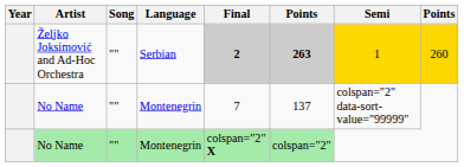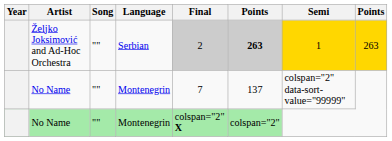Željko Joksimović and Ad-Hoc Orchestra | Final: bold -> normal
Željko Joksimović and Ad-Hoc Orchestra | column 8: 260 -> 263
